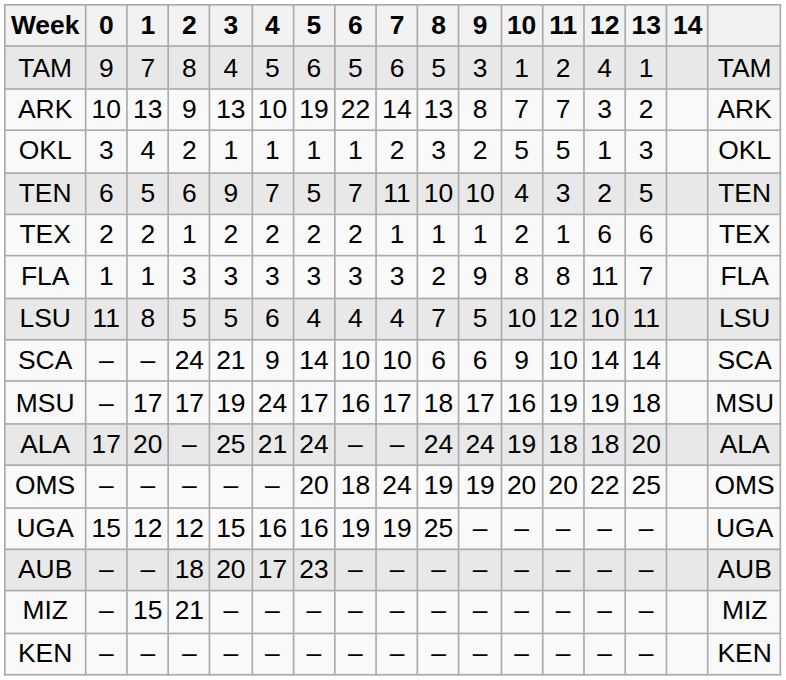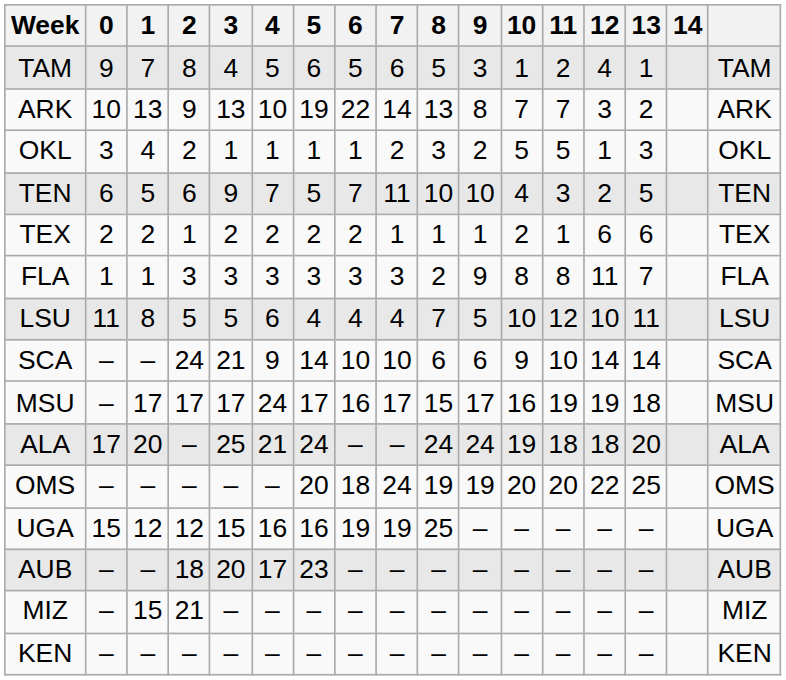row 10 | 3: 19 -> 17
row 10 | 8: 18 -> 15
